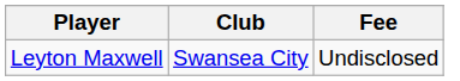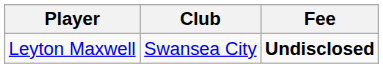Leyton Maxwell | Fee: normal -> bold
